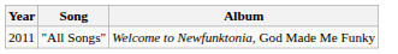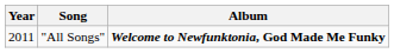row 2 | Album: normal -> bold
